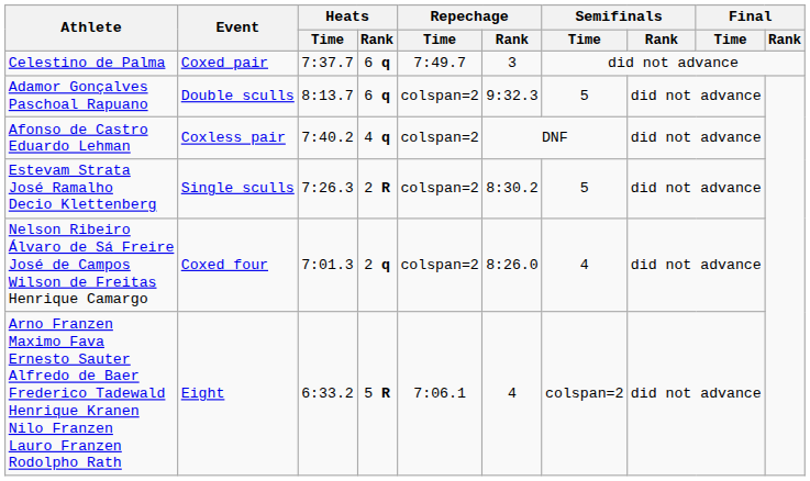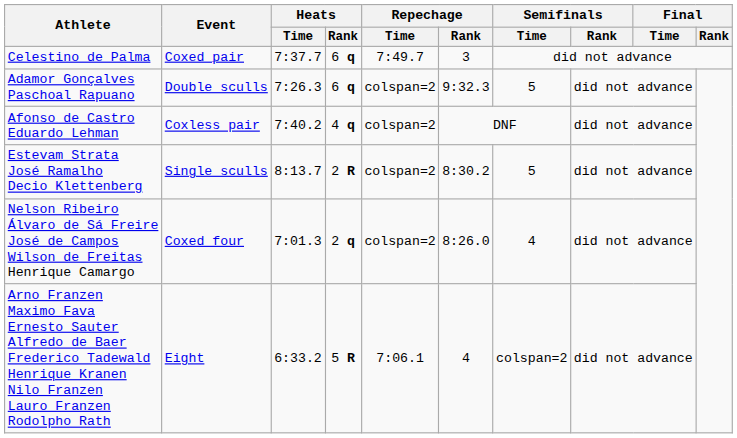Adamor Gonçalves Paschoal Rapuano | Heats / Time: 8:13.7 -> 7:26.3
Estevam Strata José Ramalho Decio Klettenberg | Heats / Time: 7:26.3 -> 8:13.7
